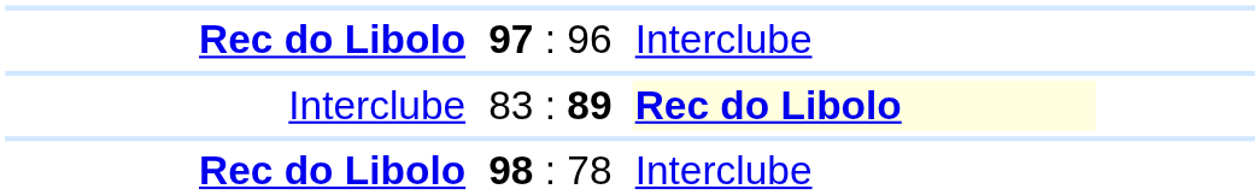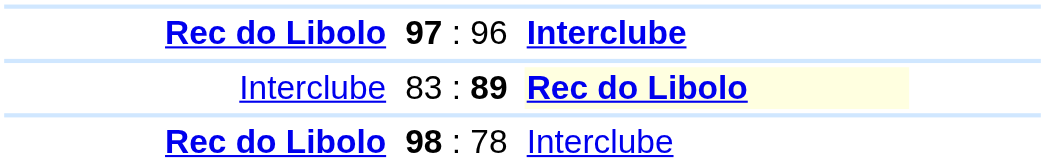97 : 96 | column 3: normal -> bold
